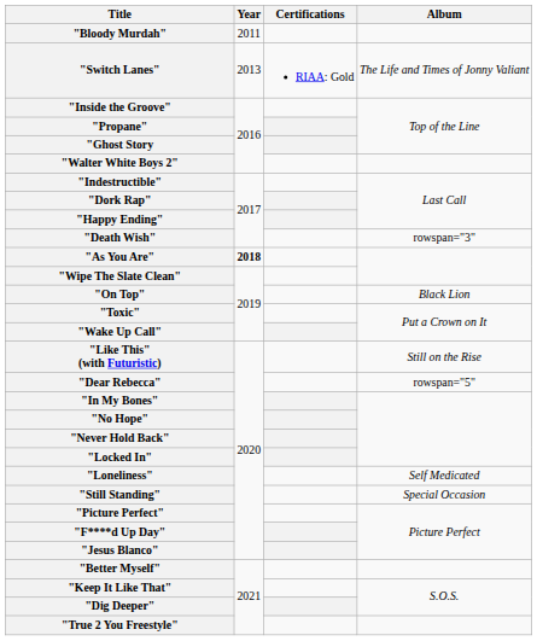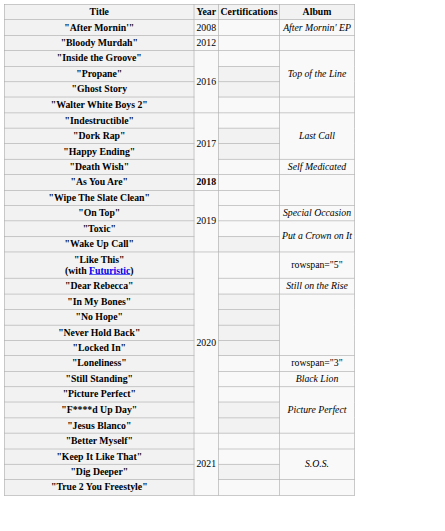+ row: "After Mornin'" | 2008 | After Mornin' EP
"Bloody Murdah" | Year: 2011 -> 2012
- row: "Switch Lanes" | 2013 | RIAA: Gold | The Life and Times of Jonny Valiant
"Death Wish" | Album: rowspan="3" -> Self Medicated
"On Top" | Album: Black Lion -> Special Occasion
"Like This" (with Futuristic) | Album: Still on the Rise -> rowspan="5"
"Dear Rebecca" | Album: rowspan="5" -> Still on the Rise
"Loneliness" | Album: Self Medicated -> rowspan="3"
"Still Standing" | Album: Special Occasion -> Black Lion
